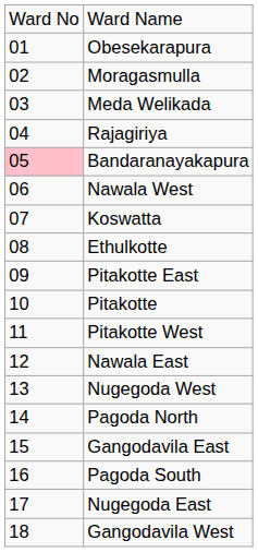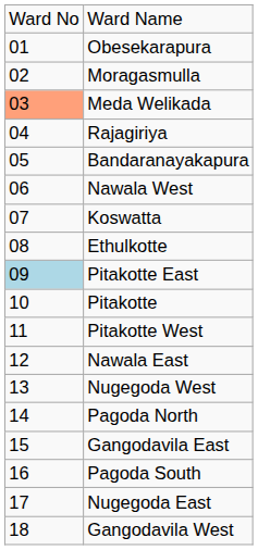Meda Welikada | column 1: no background -> lightsalmon background
Bandaranayakapura | column 1: pink background -> no background
Pitakotte East | column 1: no background -> lightblue background
